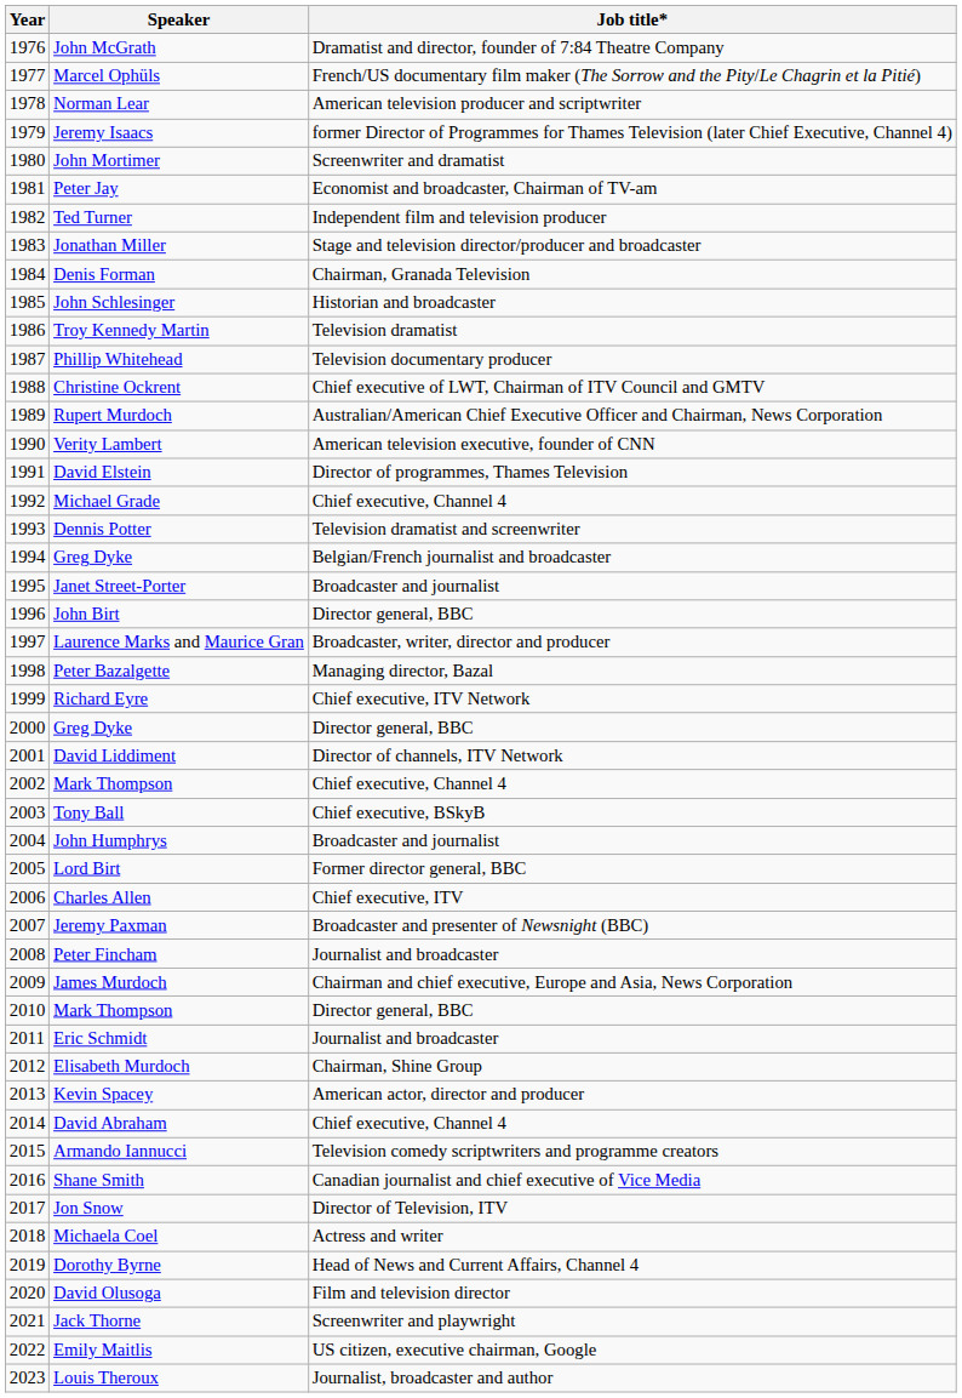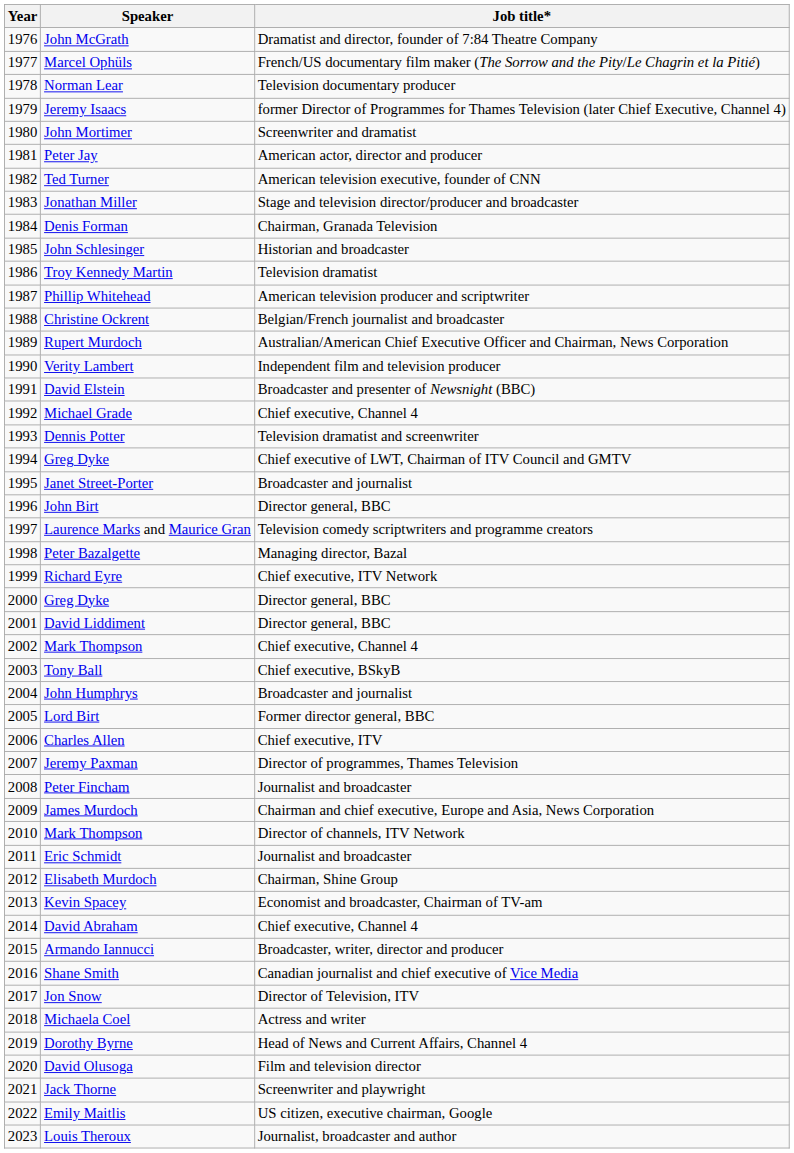Norman Lear | Job title*: American television producer and scriptwriter -> Television documentary producer
Peter Jay | Job title*: Economist and broadcaster, Chairman of TV-am -> American actor, director and producer
Ted Turner | Job title*: Independent film and television producer -> American television executive, founder of CNN
Phillip Whitehead | Job title*: Television documentary producer -> American television producer and scriptwriter
Christine Ockrent | Job title*: Chief executive of LWT, Chairman of ITV Council and GMTV -> Belgian/French journalist and broadcaster
Verity Lambert | Job title*: American television executive, founder of CNN -> Independent film and television producer
David Elstein | Job title*: Director of programmes, Thames Television -> Broadcaster and presenter of Newsnight (BBC)
1994 / Greg Dyke | Job title*: Belgian/French journalist and broadcaster -> Chief executive of LWT, Chairman of ITV Council and GMTV
Laurence Marks and Maurice Gran | Job title*: Broadcaster, writer, director and producer -> Television comedy scriptwriters and programme creators
David Liddiment | Job title*: Director of channels, ITV Network -> Director general, BBC
Jeremy Paxman | Job title*: Broadcaster and presenter of Newsnight (BBC) -> Director of programmes, Thames Television
2010 / Mark Thompson | Job title*: Director general, BBC -> Director of channels, ITV Network
Kevin Spacey | Job title*: American actor, director and producer -> Economist and broadcaster, Chairman of TV-am
Armando Iannucci | Job title*: Television comedy scriptwriters and programme creators -> Broadcaster, writer, director and producer
